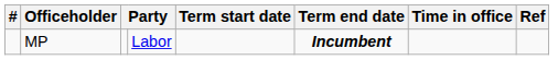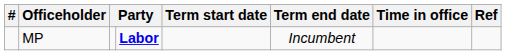MP | column 4: normal -> bold
MP | Term end date: bold -> normal
